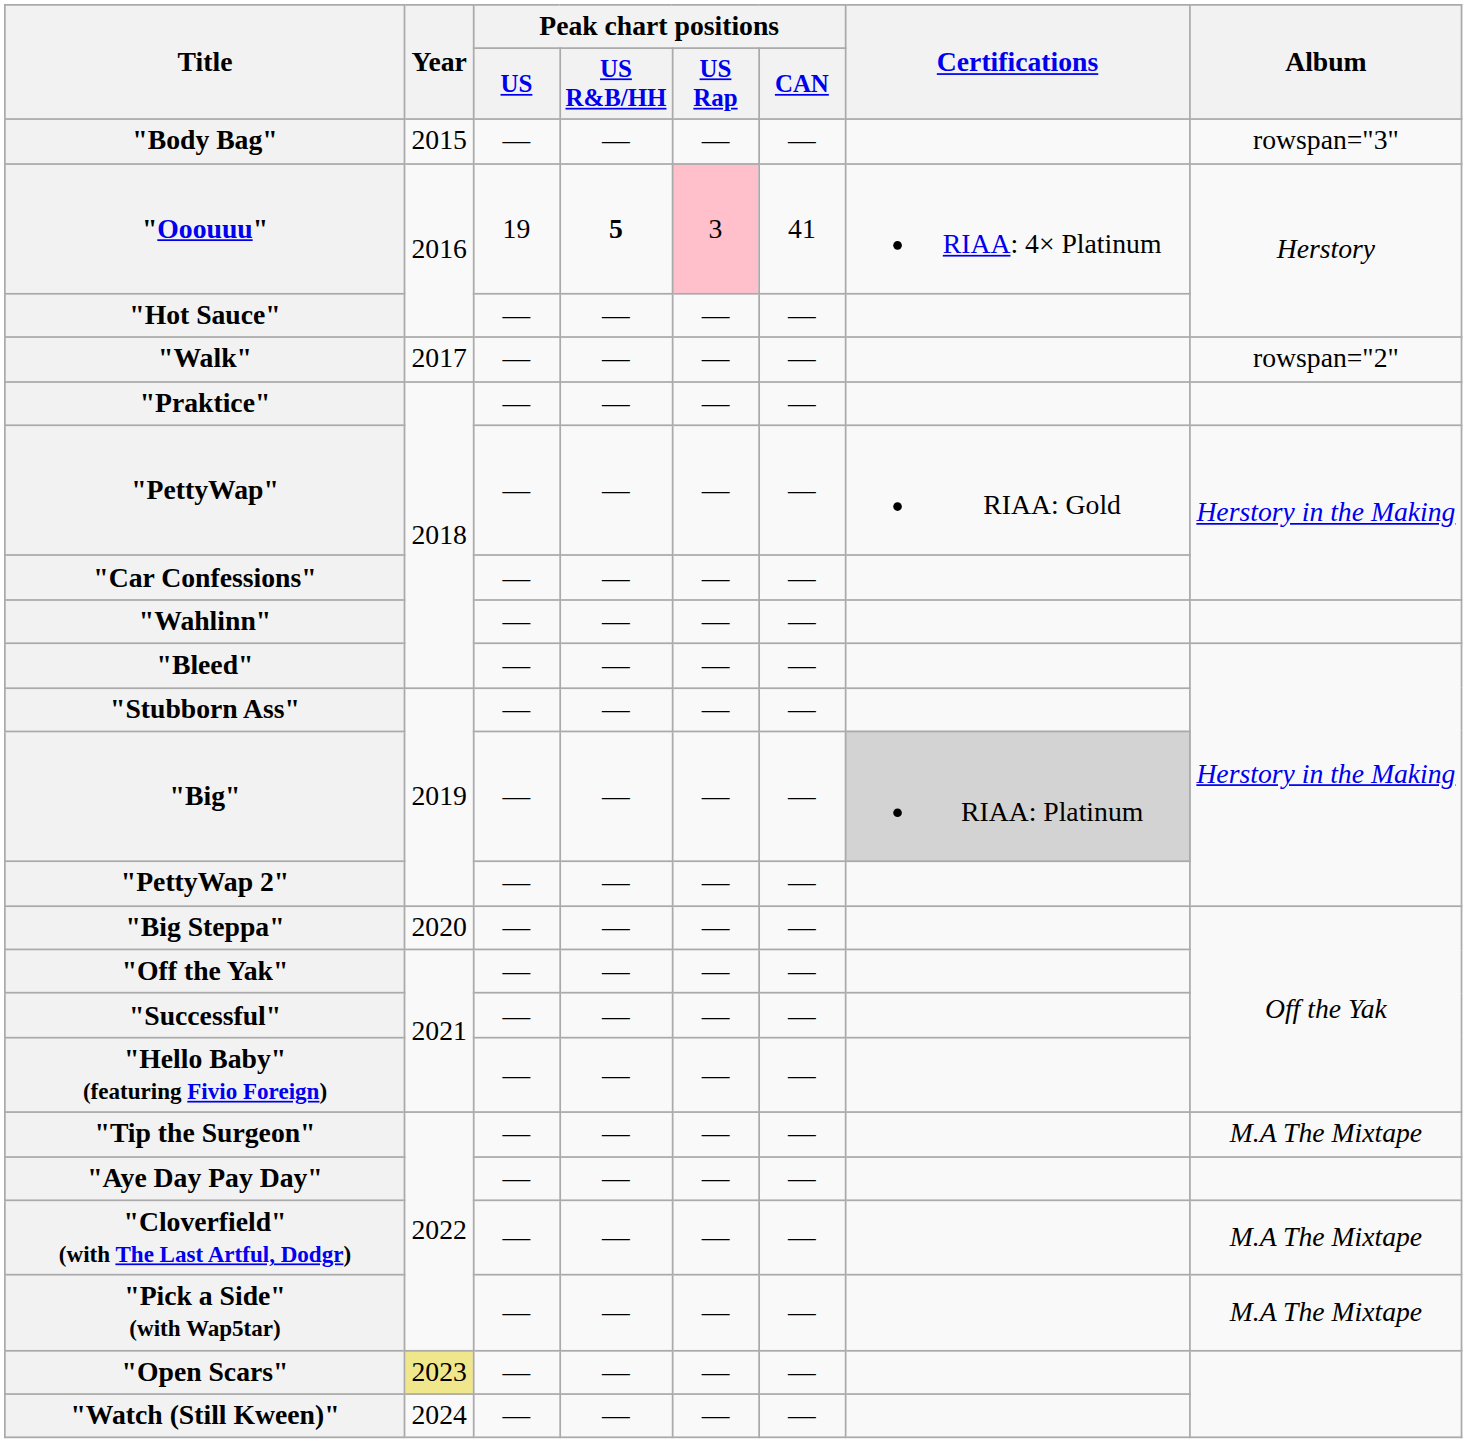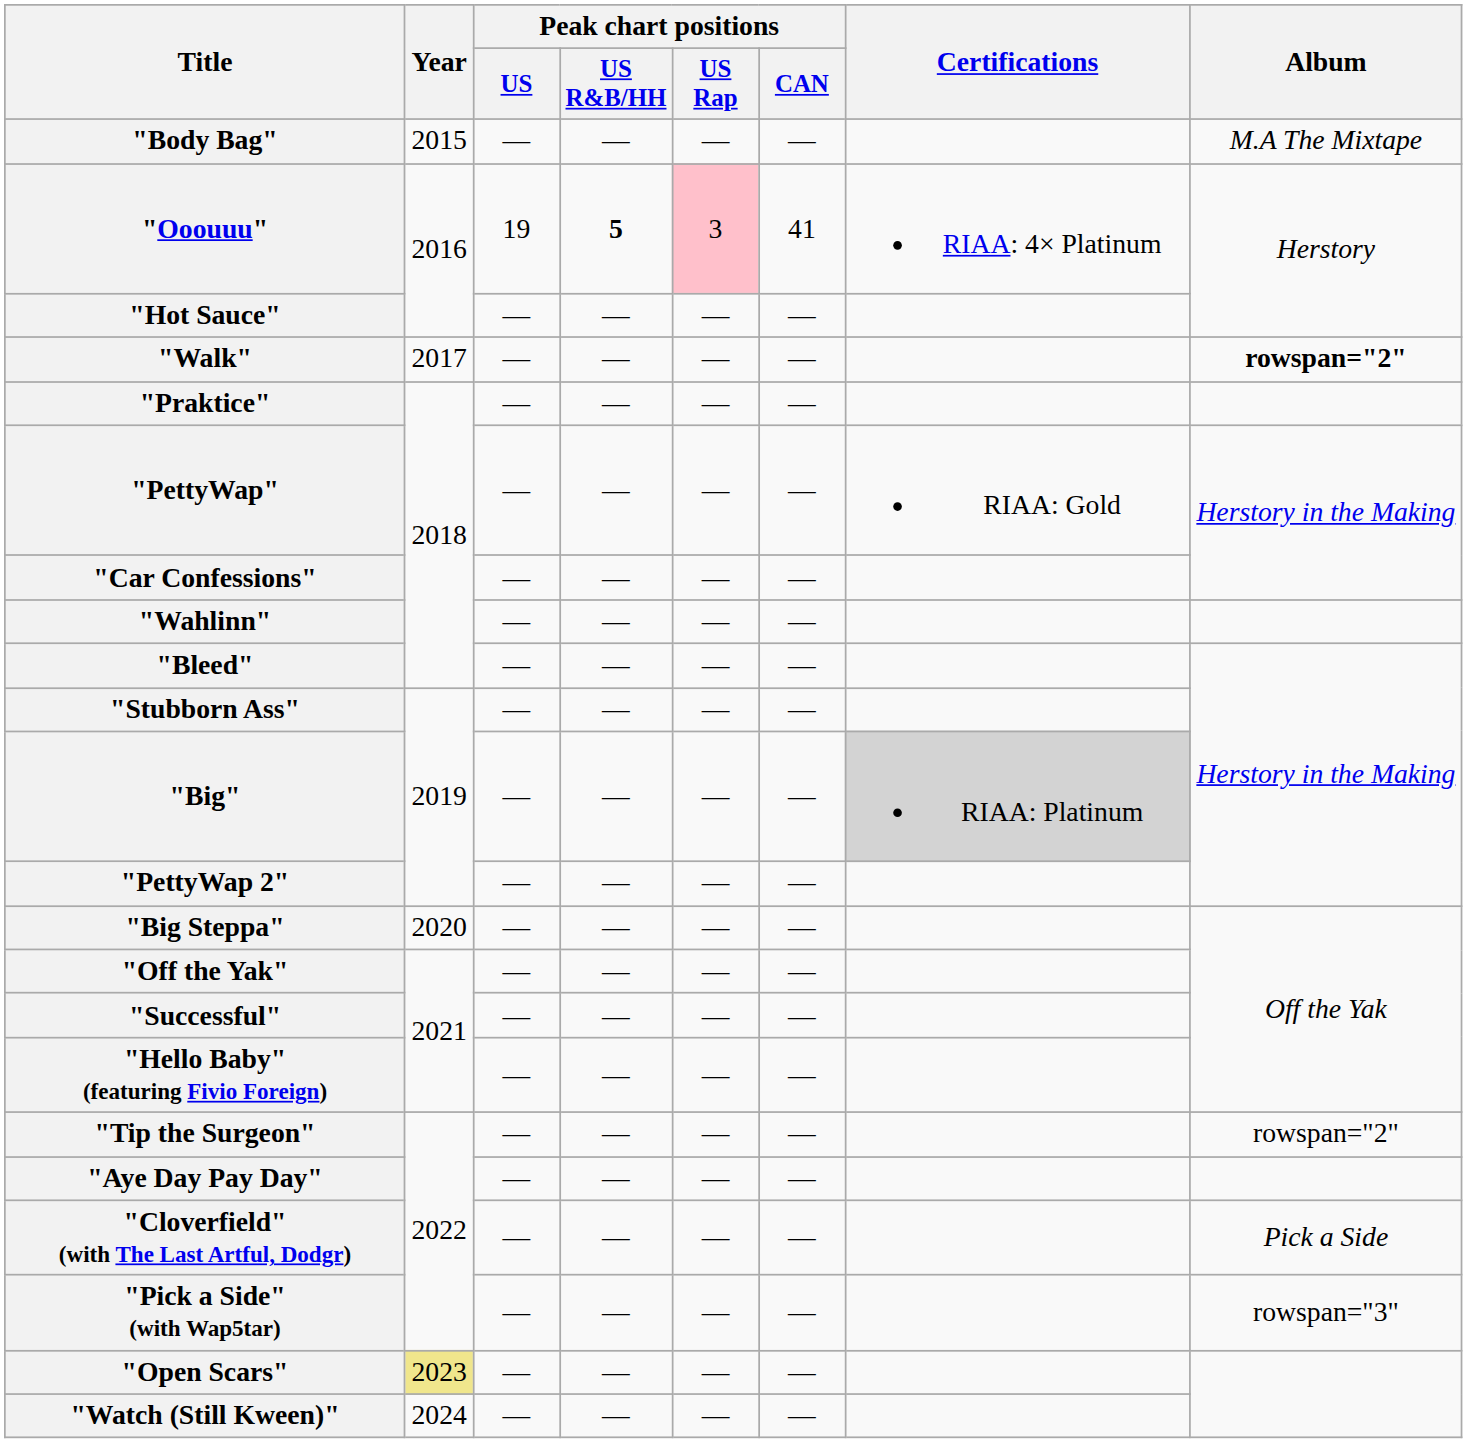"Body Bag" | Album: rowspan="3" -> M.A The Mixtape
"Walk" | Album: normal -> bold
"Tip the Surgeon" | Album: M.A The Mixtape -> rowspan="2"
"Cloverfield" (with The Last Artful, Dodgr) | Album: M.A The Mixtape -> Pick a Side
"Pick a Side" (with Wap5tar) | Album: M.A The Mixtape -> rowspan="3"
